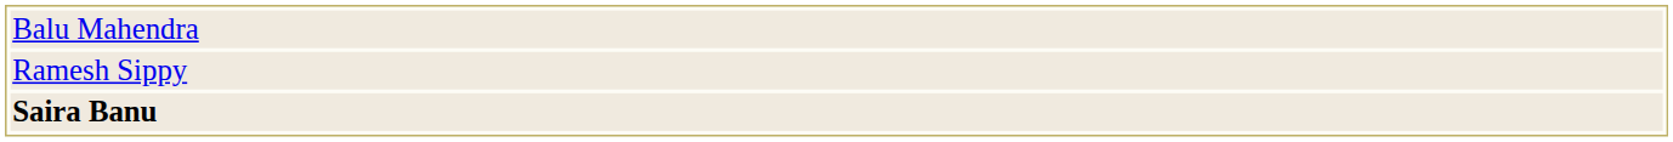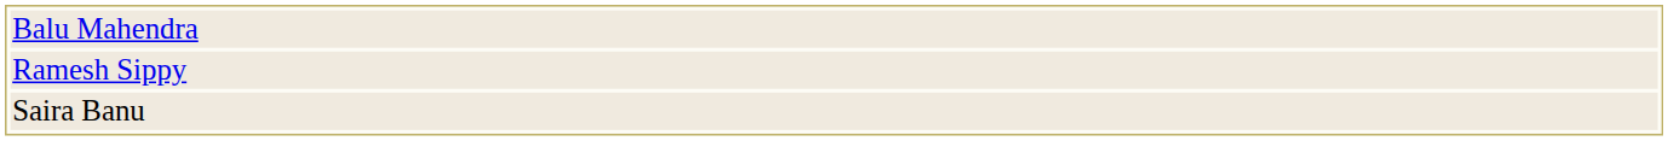row 3 | column 1: bold -> normal
